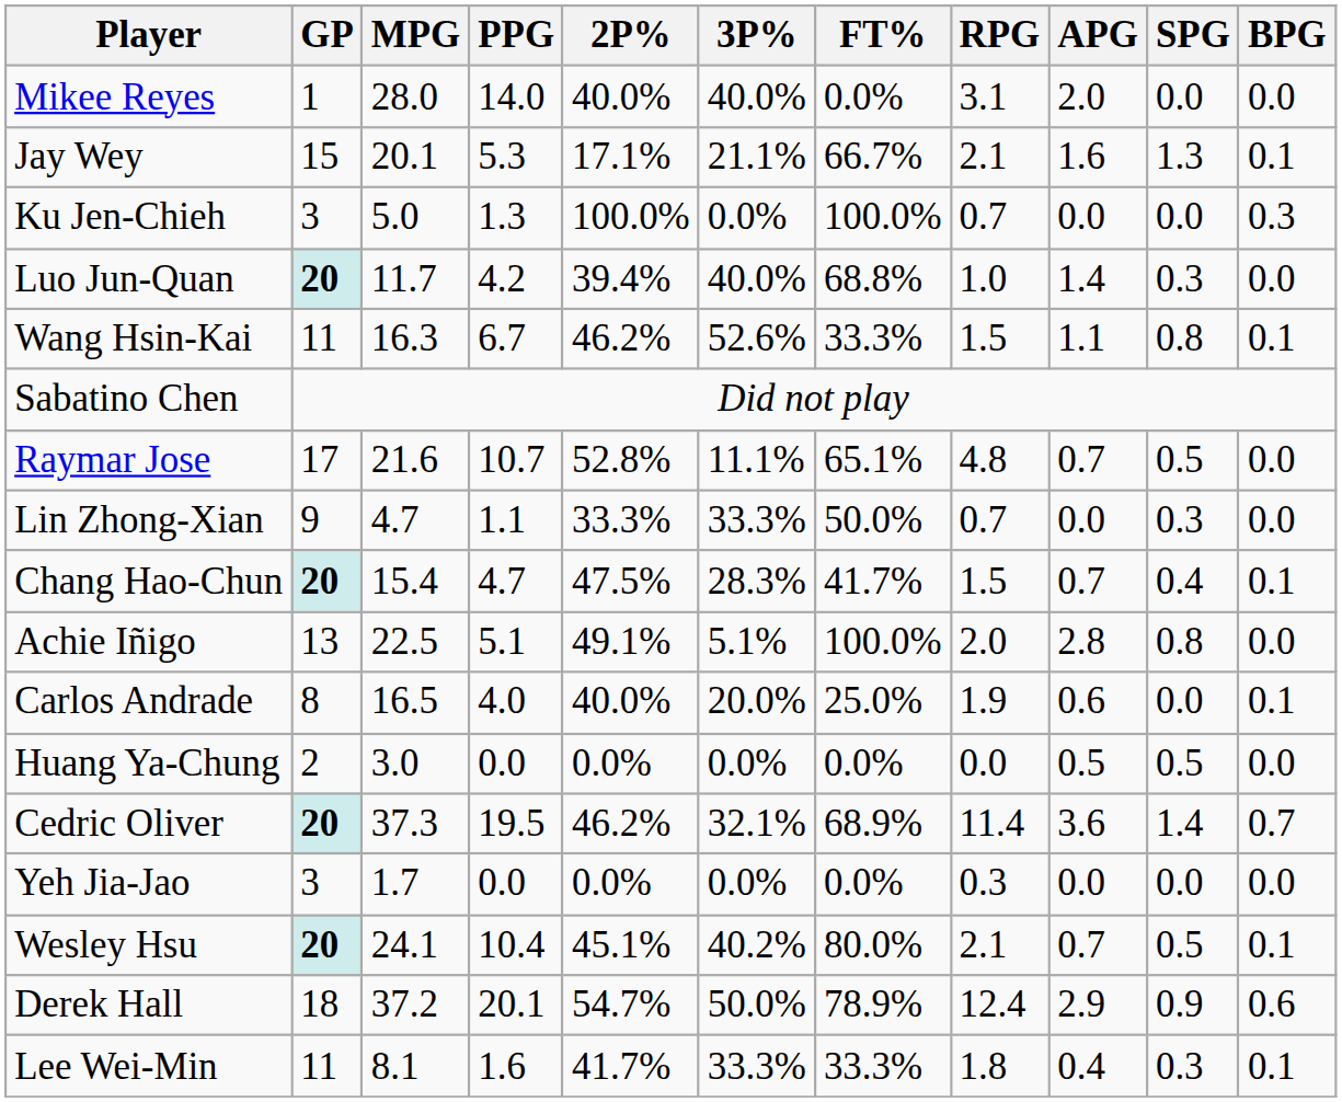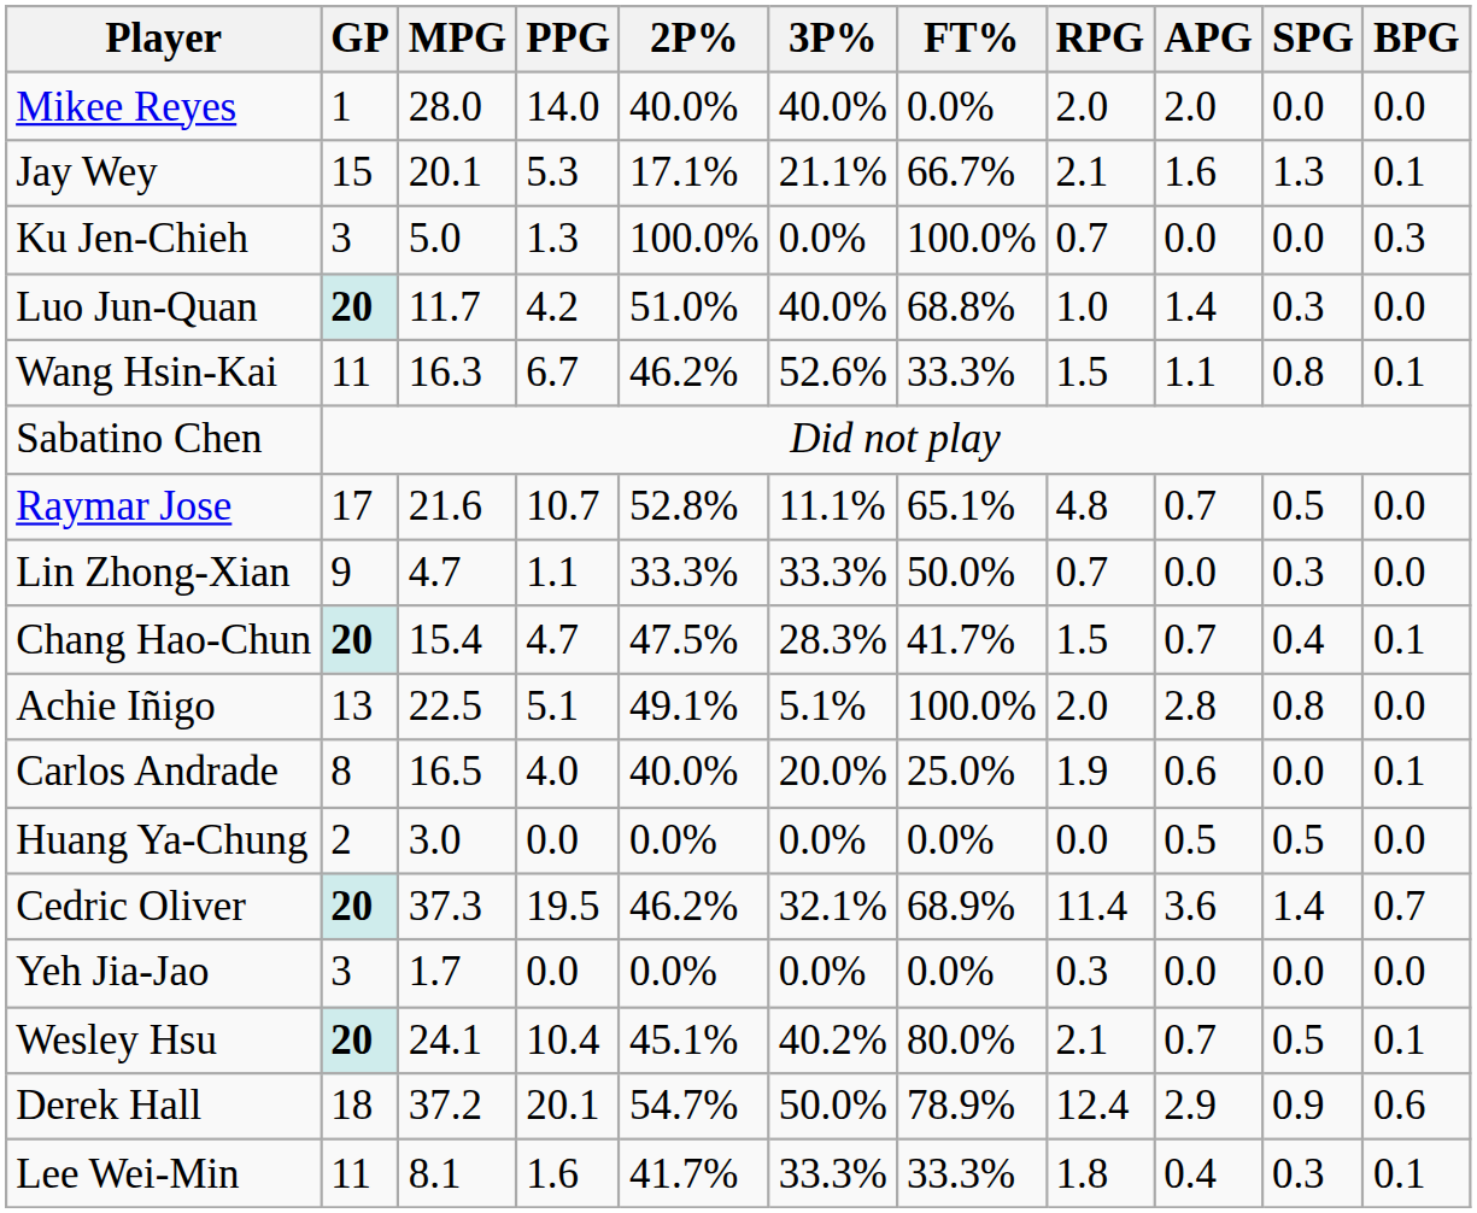Mikee Reyes | RPG: 3.1 -> 2.0
Luo Jun-Quan | 2P%: 39.4% -> 51.0%
